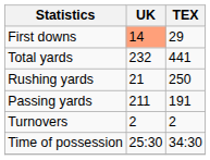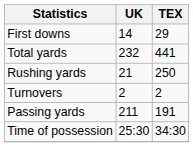First downs | UK: lightsalmon background -> no background
rows swapped: Passing yards <-> Turnovers
